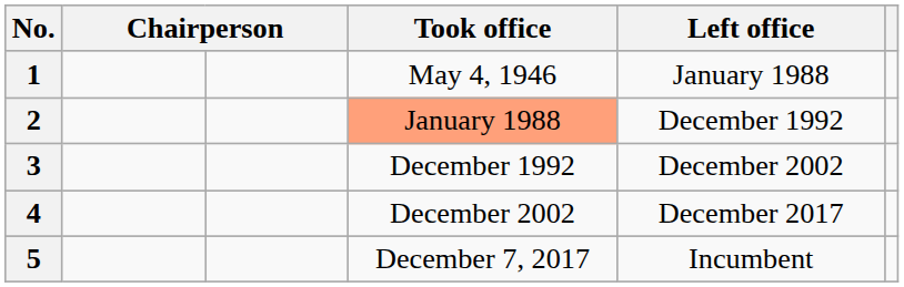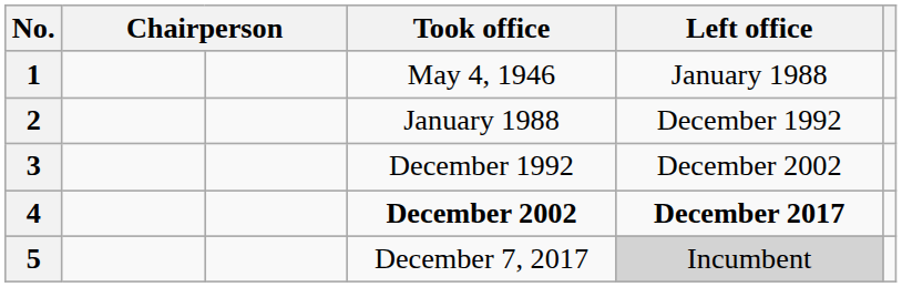2 | Took office: lightsalmon background -> no background
4 | Took office: normal -> bold
4 | Left office: normal -> bold
5 | Left office: no background -> lightgrey background
